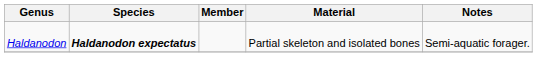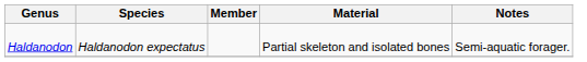Haldanodon | Species: bold -> normal
